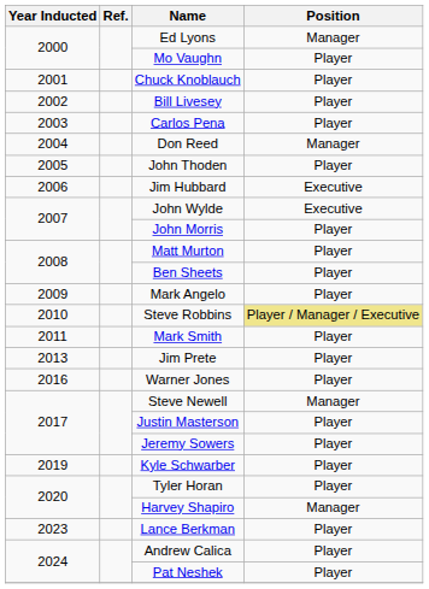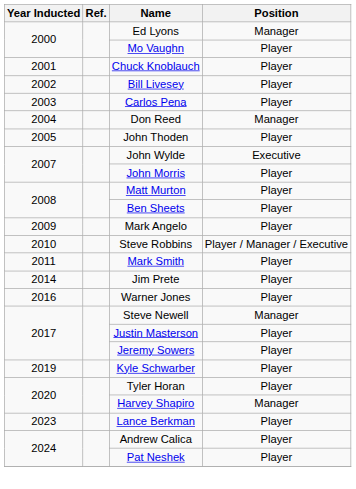- row: 2006 | Jim Hubbard | Executive
Steve Robbins | Position: khaki background -> no background
Jim Prete | Year Inducted: 2013 -> 2014
